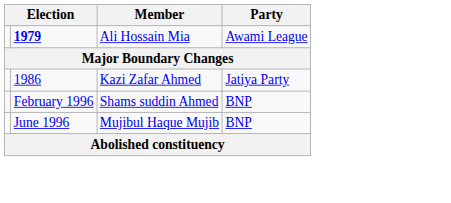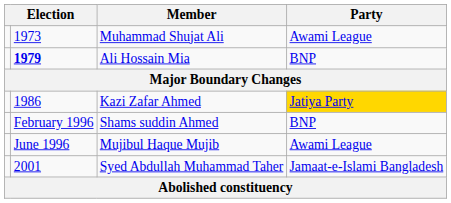+ row: 1973 | Muhammad Shujat Ali | Awami League
Ali Hossain Mia | Party: Awami League -> BNP
Kazi Zafar Ahmed | Party: no background -> gold background
Mujibul Haque Mujib | Party: BNP -> Awami League
+ row: 2001 | Syed Abdullah Muhammad Taher | Jamaat-e-Islami Bangladesh
